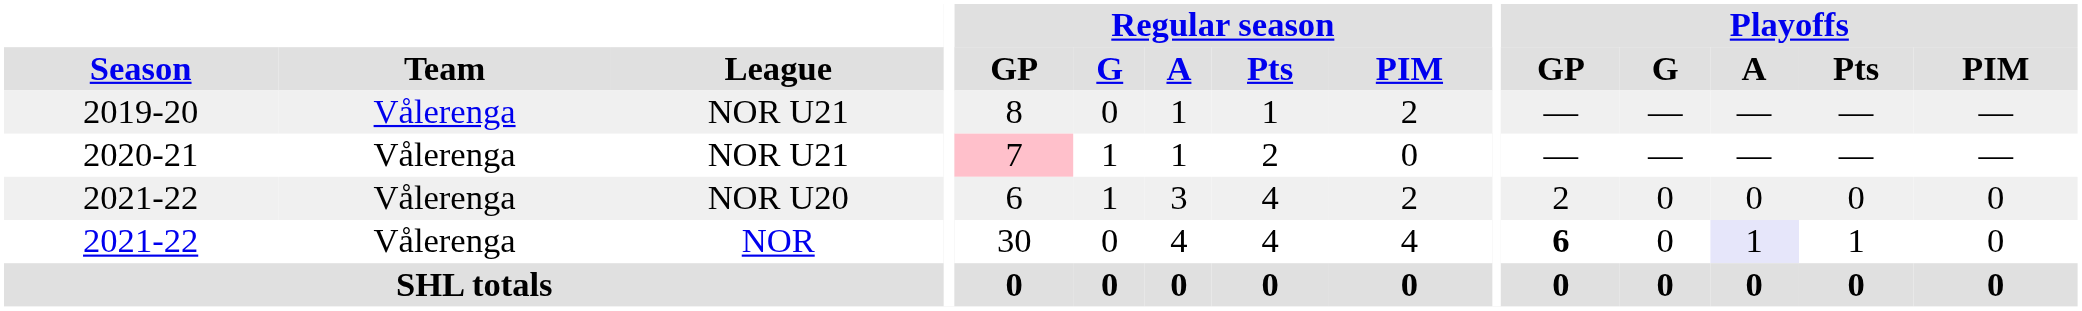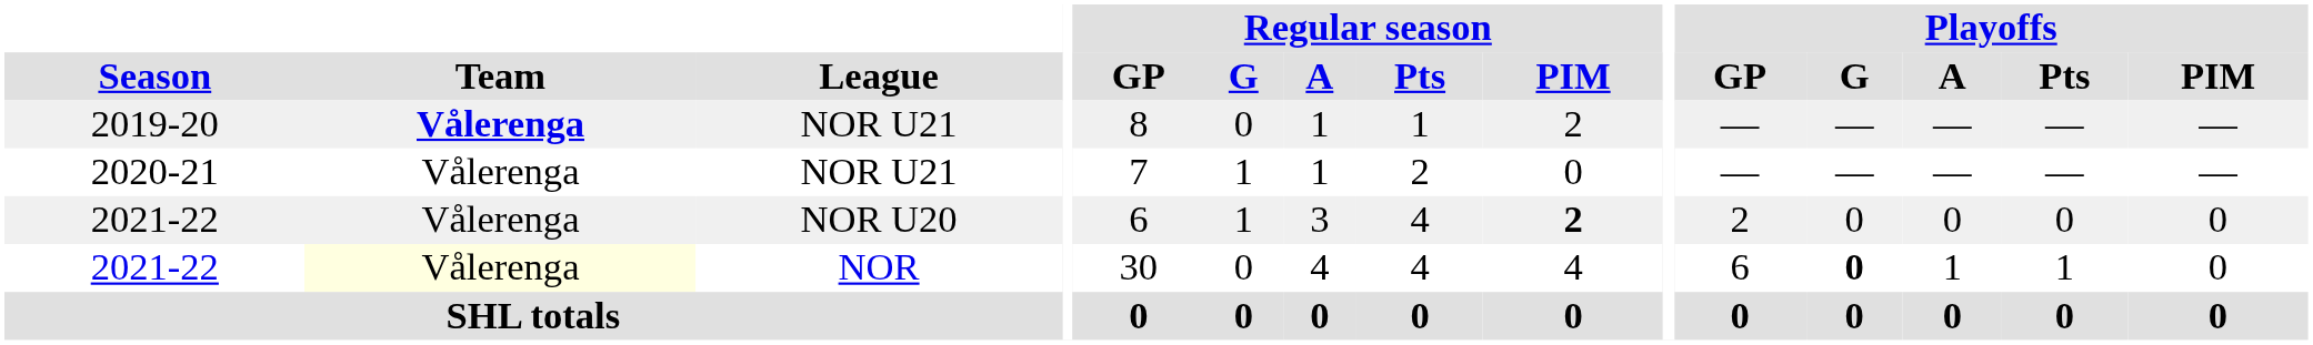2019-20 | Team: normal -> bold
2020-21 | Regular season / GP: pink background -> no background
2021-22 / NOR U20 | Regular season / PIM: normal -> bold
2021-22 / NOR | Team: no background -> lightyellow background
2021-22 / NOR | Playoffs / GP: bold -> normal
2021-22 / NOR | Playoffs / G: normal -> bold
2021-22 / NOR | Playoffs / A: lavender background -> no background
